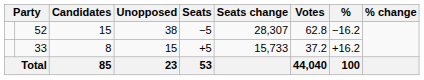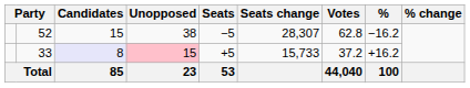33 | Candidates: no background -> lavender background
33 | Unopposed: no background -> pink background
